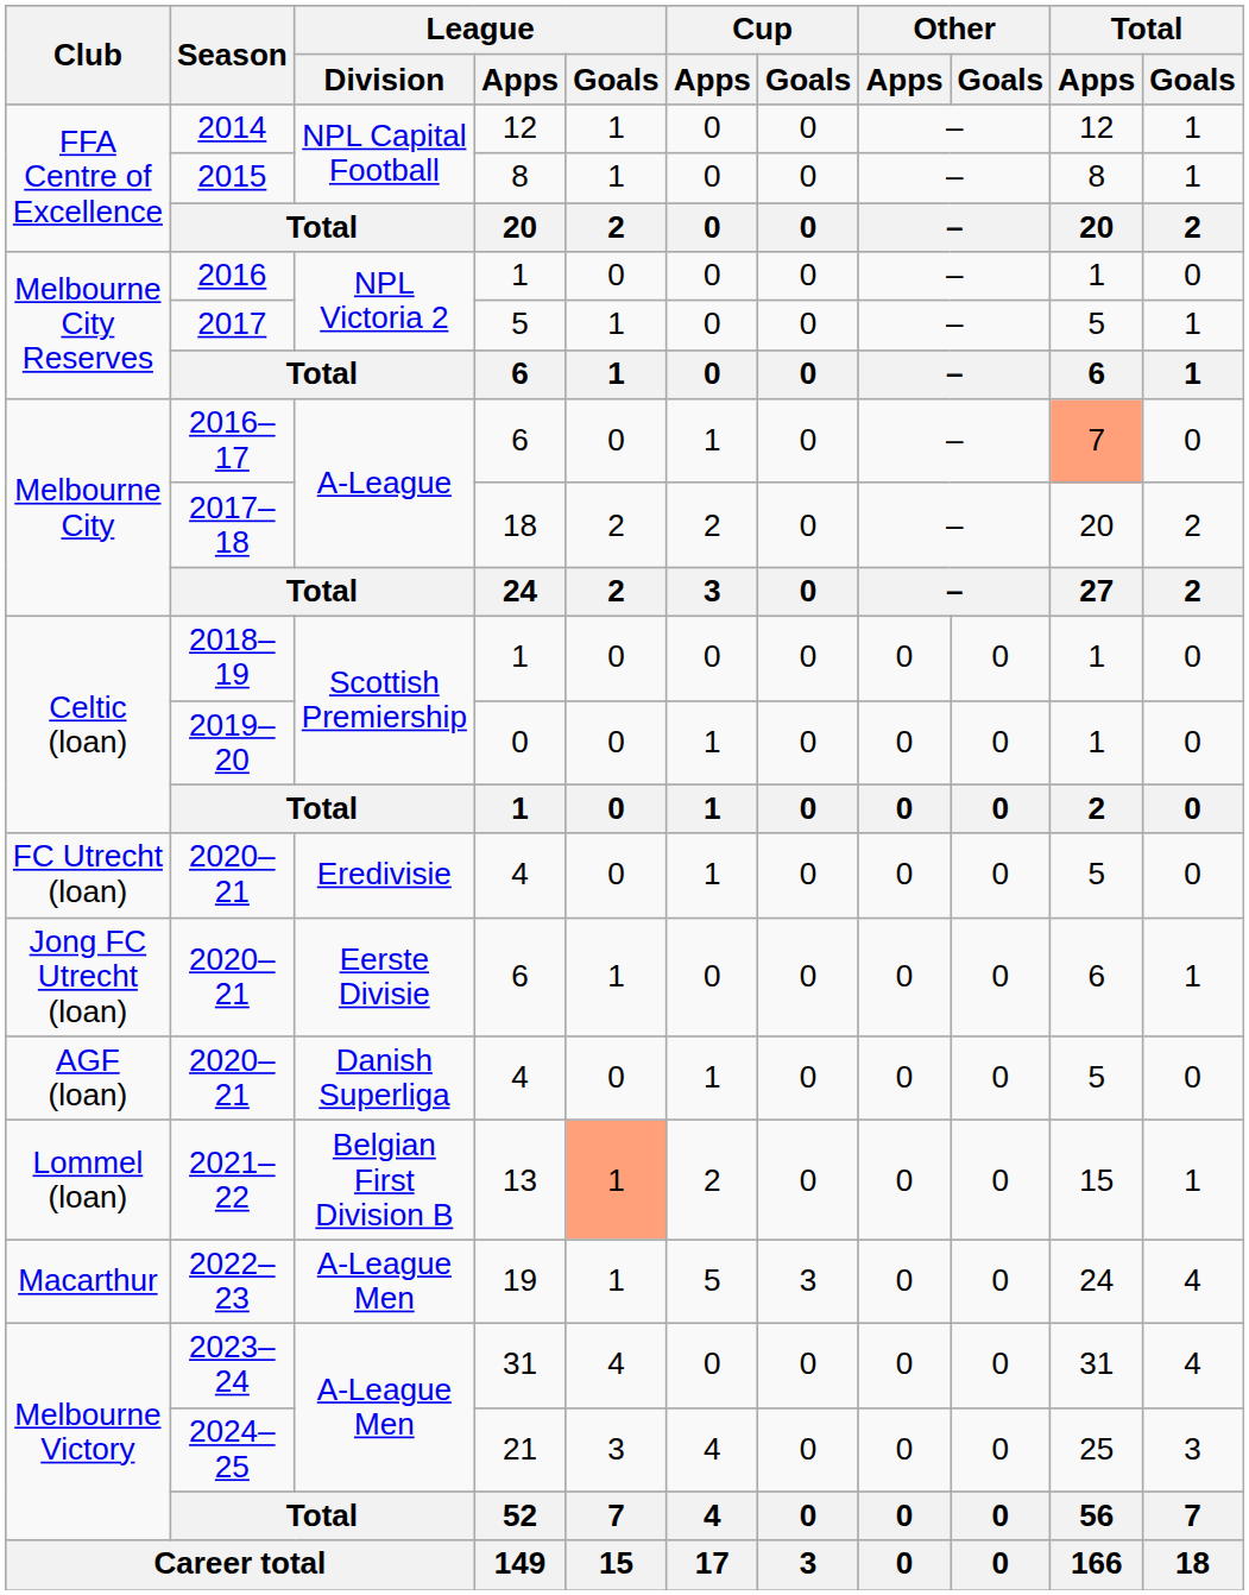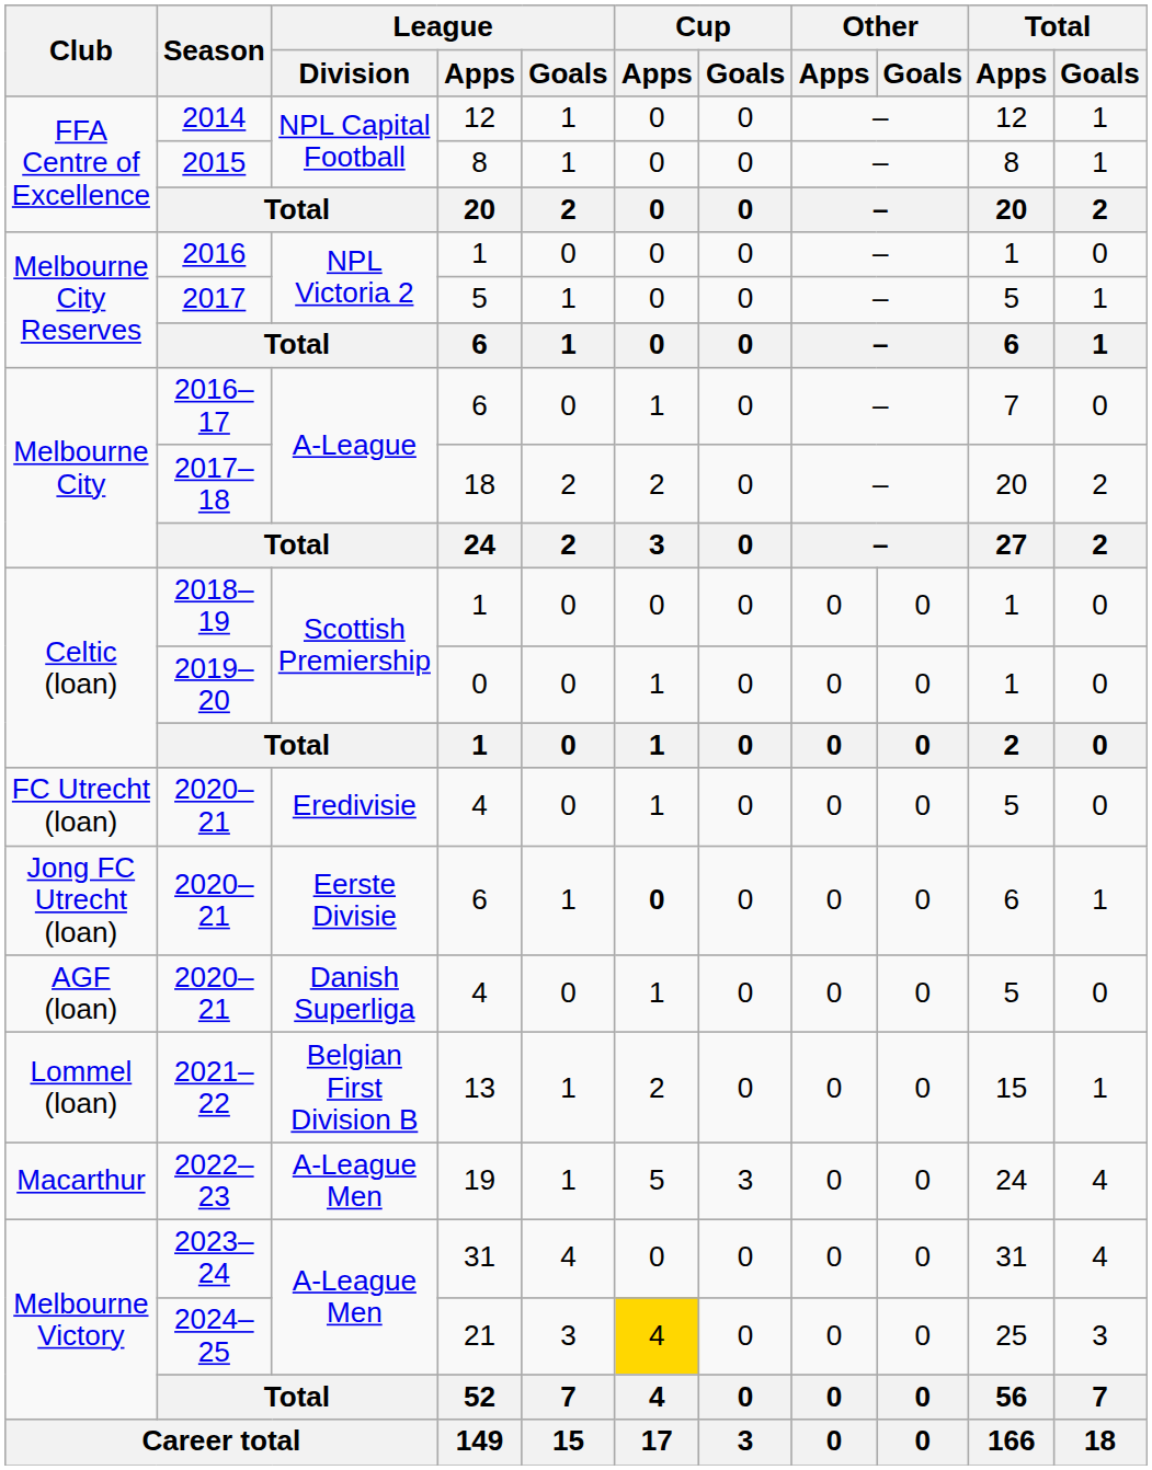2016–17 | Total / Apps: lightsalmon background -> no background
Jong FC Utrecht (loan) / 2020–21 | Cup / Apps: normal -> bold
2021–22 | League / Goals: lightsalmon background -> no background
2024–25 | Cup / Apps: no background -> gold background
